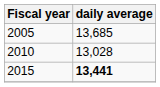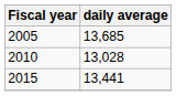2015 | daily average: bold -> normal
